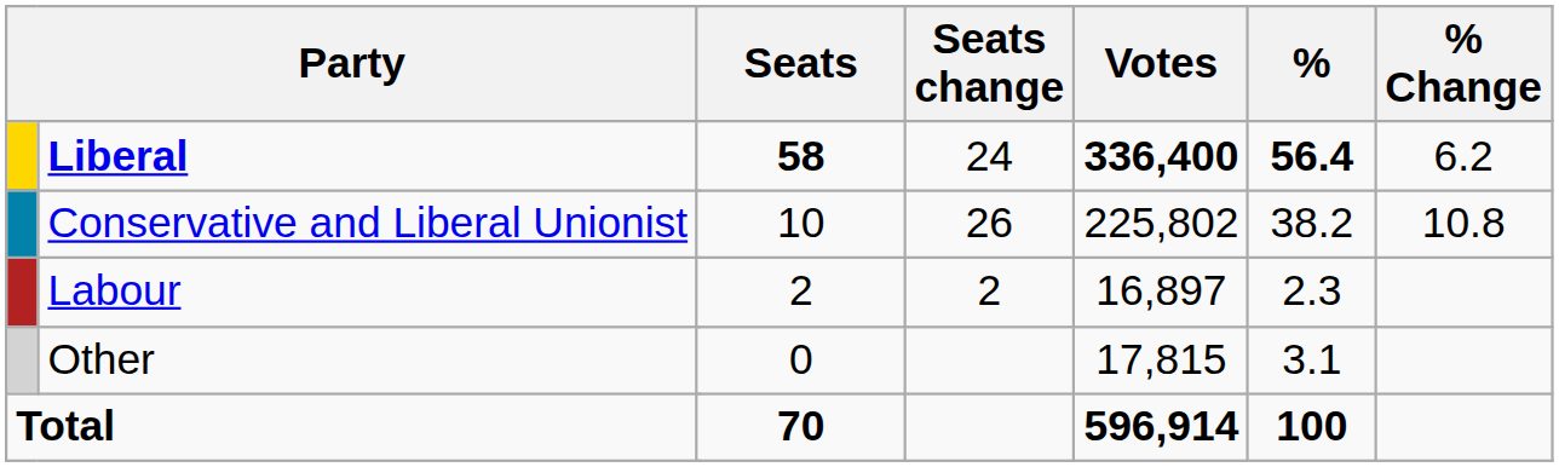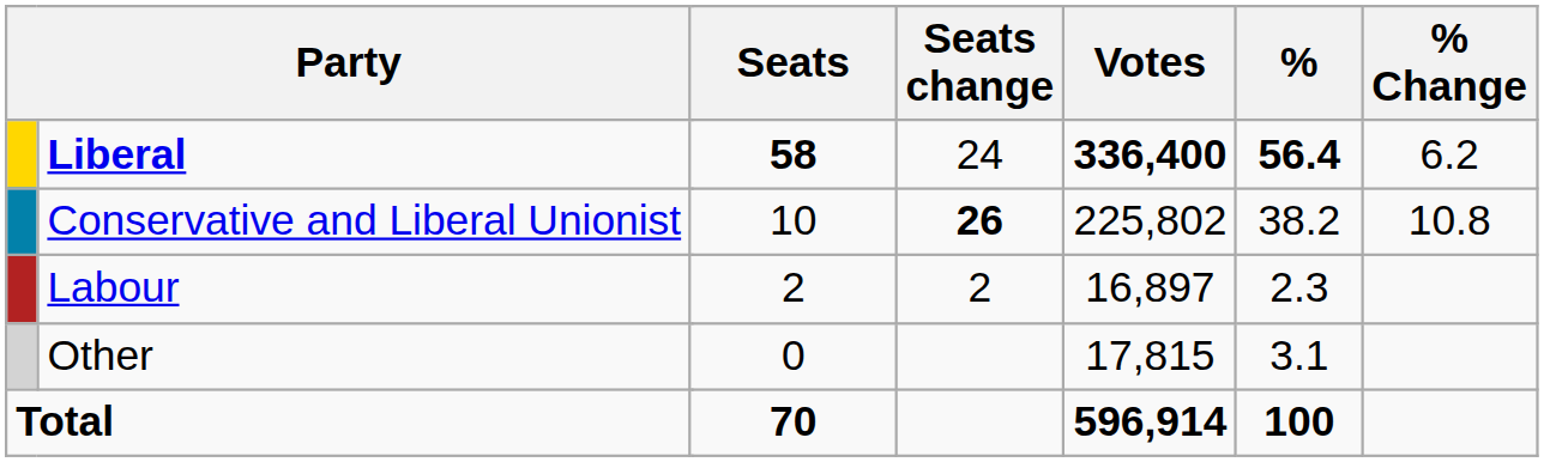Conservative and Liberal Unionist | Seats change: normal -> bold
